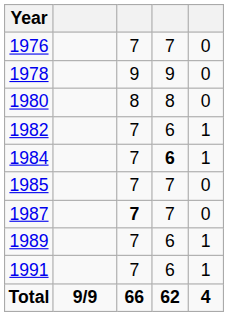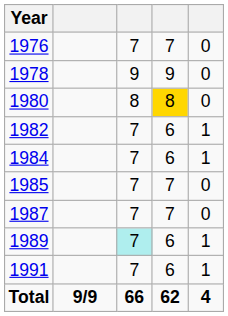1980 | column 4: no background -> gold background
1984 | column 4: bold -> normal
1987 | column 3: bold -> normal
1989 | column 3: no background -> paleturquoise background
